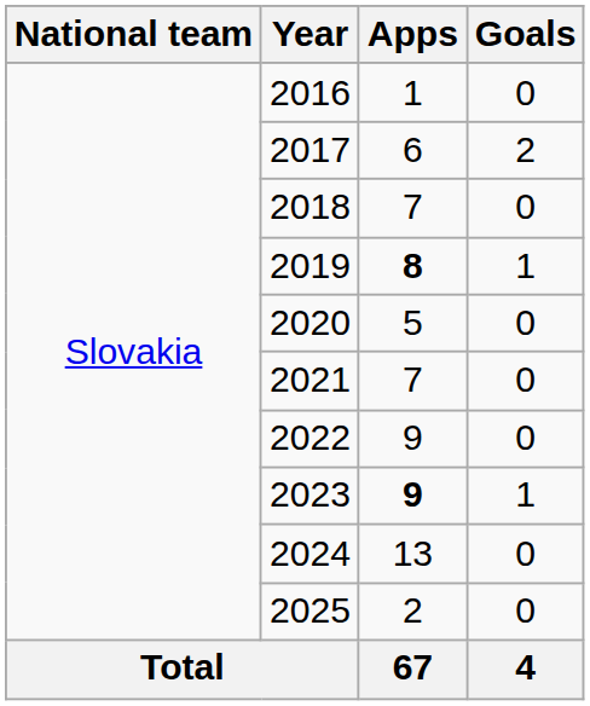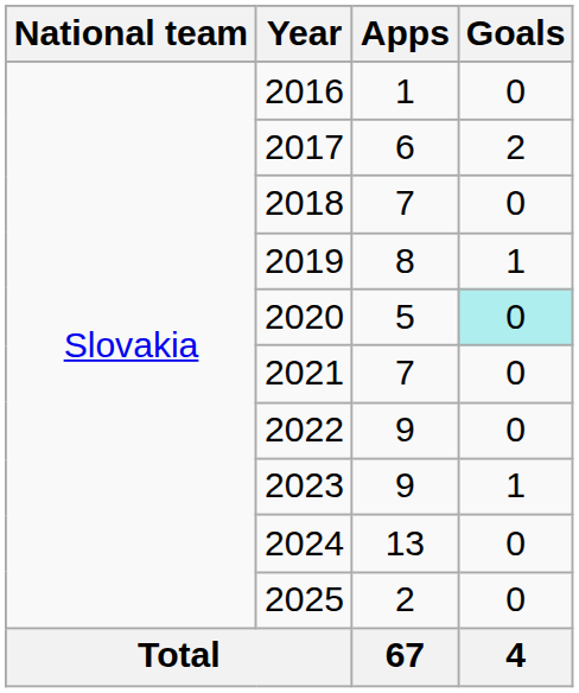2019 | Apps: bold -> normal
2020 | Goals: no background -> paleturquoise background
2023 | Apps: bold -> normal
